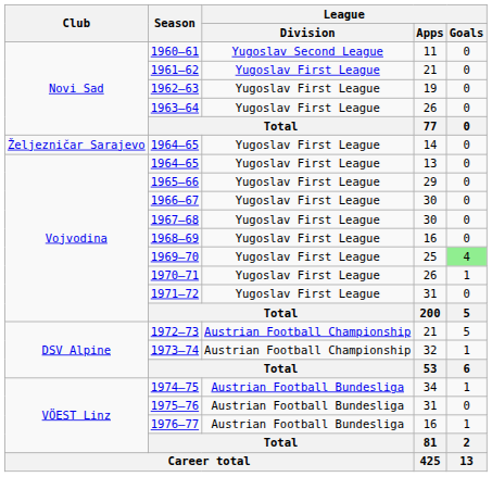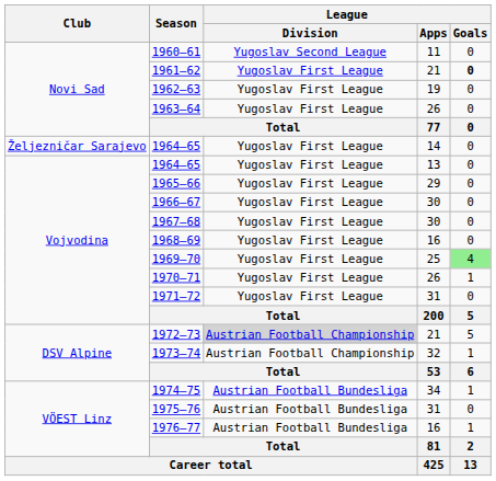1961–62 | League / Goals: normal -> bold
1972–73 | League / Division: no background -> lightgrey background
